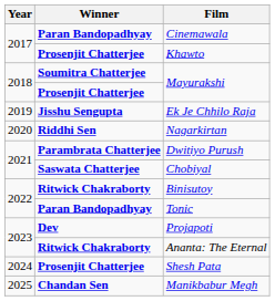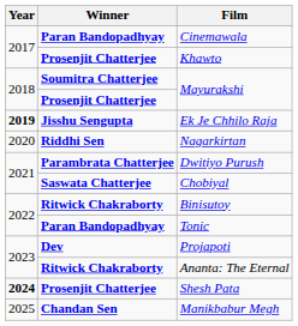Ek Je Chhilo Raja | Year: normal -> bold
Shesh Pata | Year: normal -> bold
